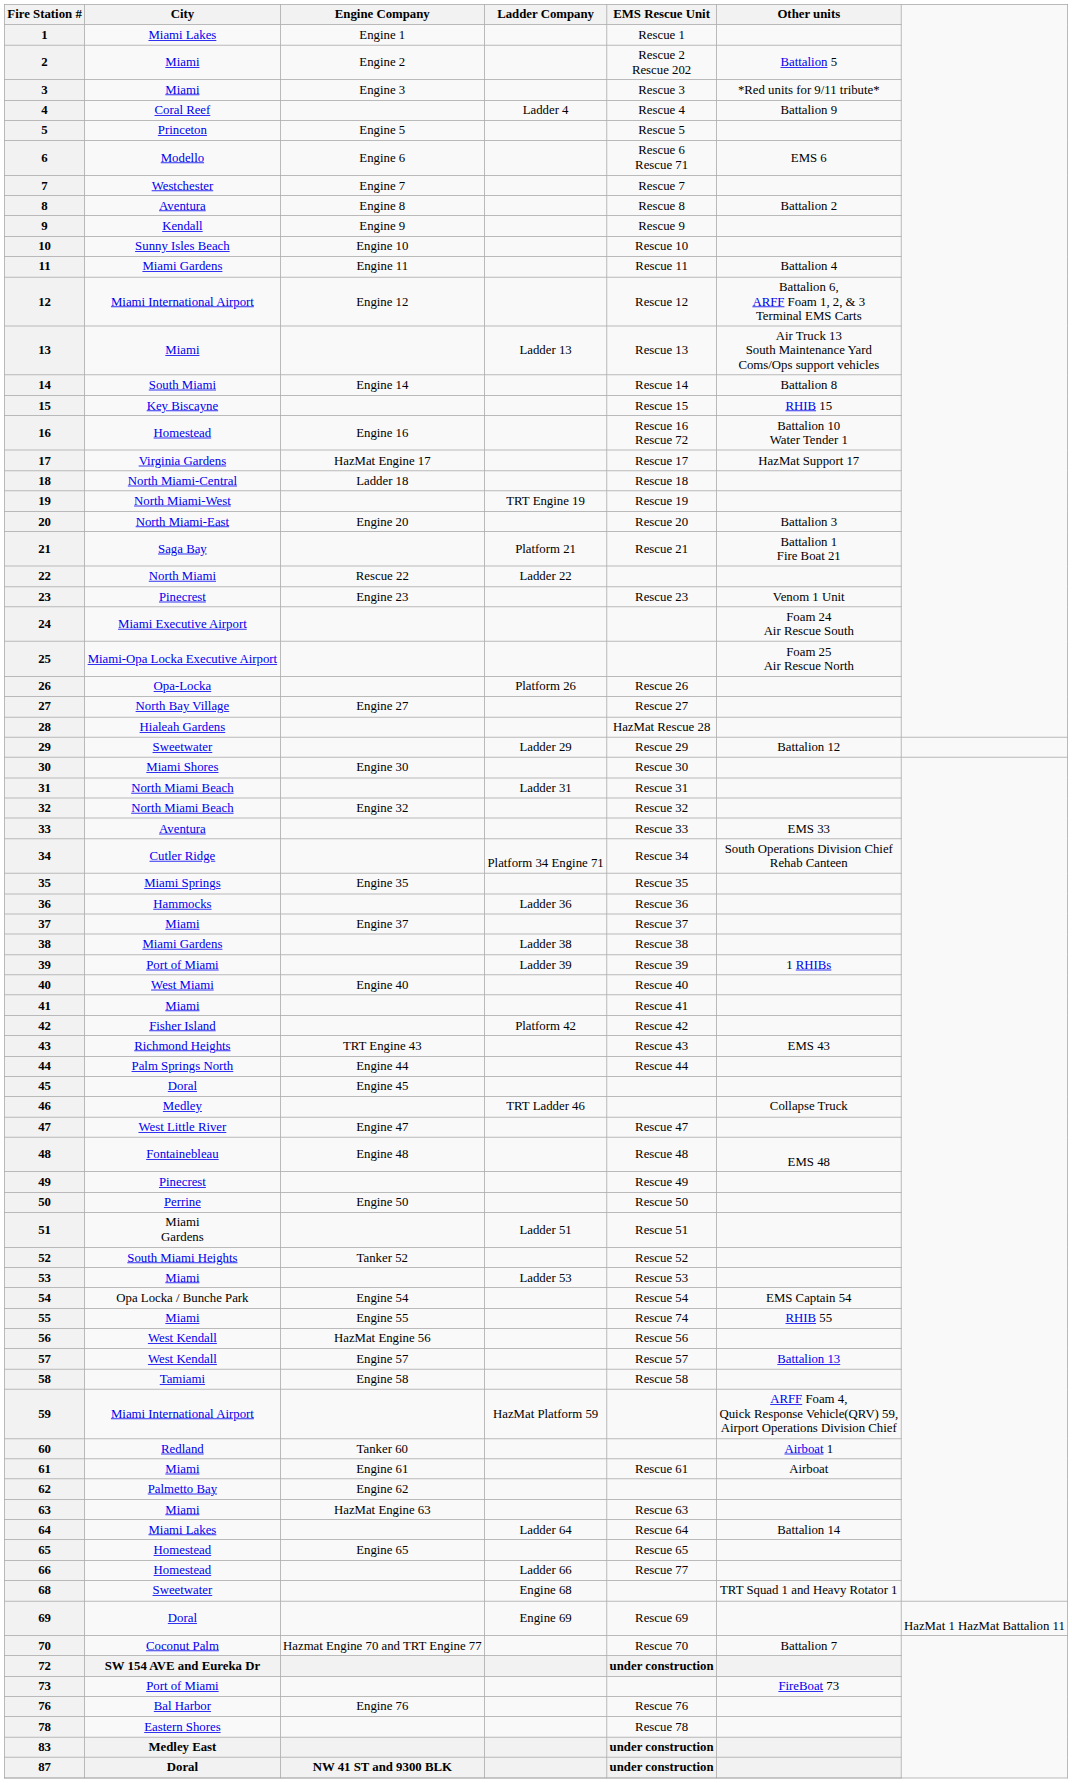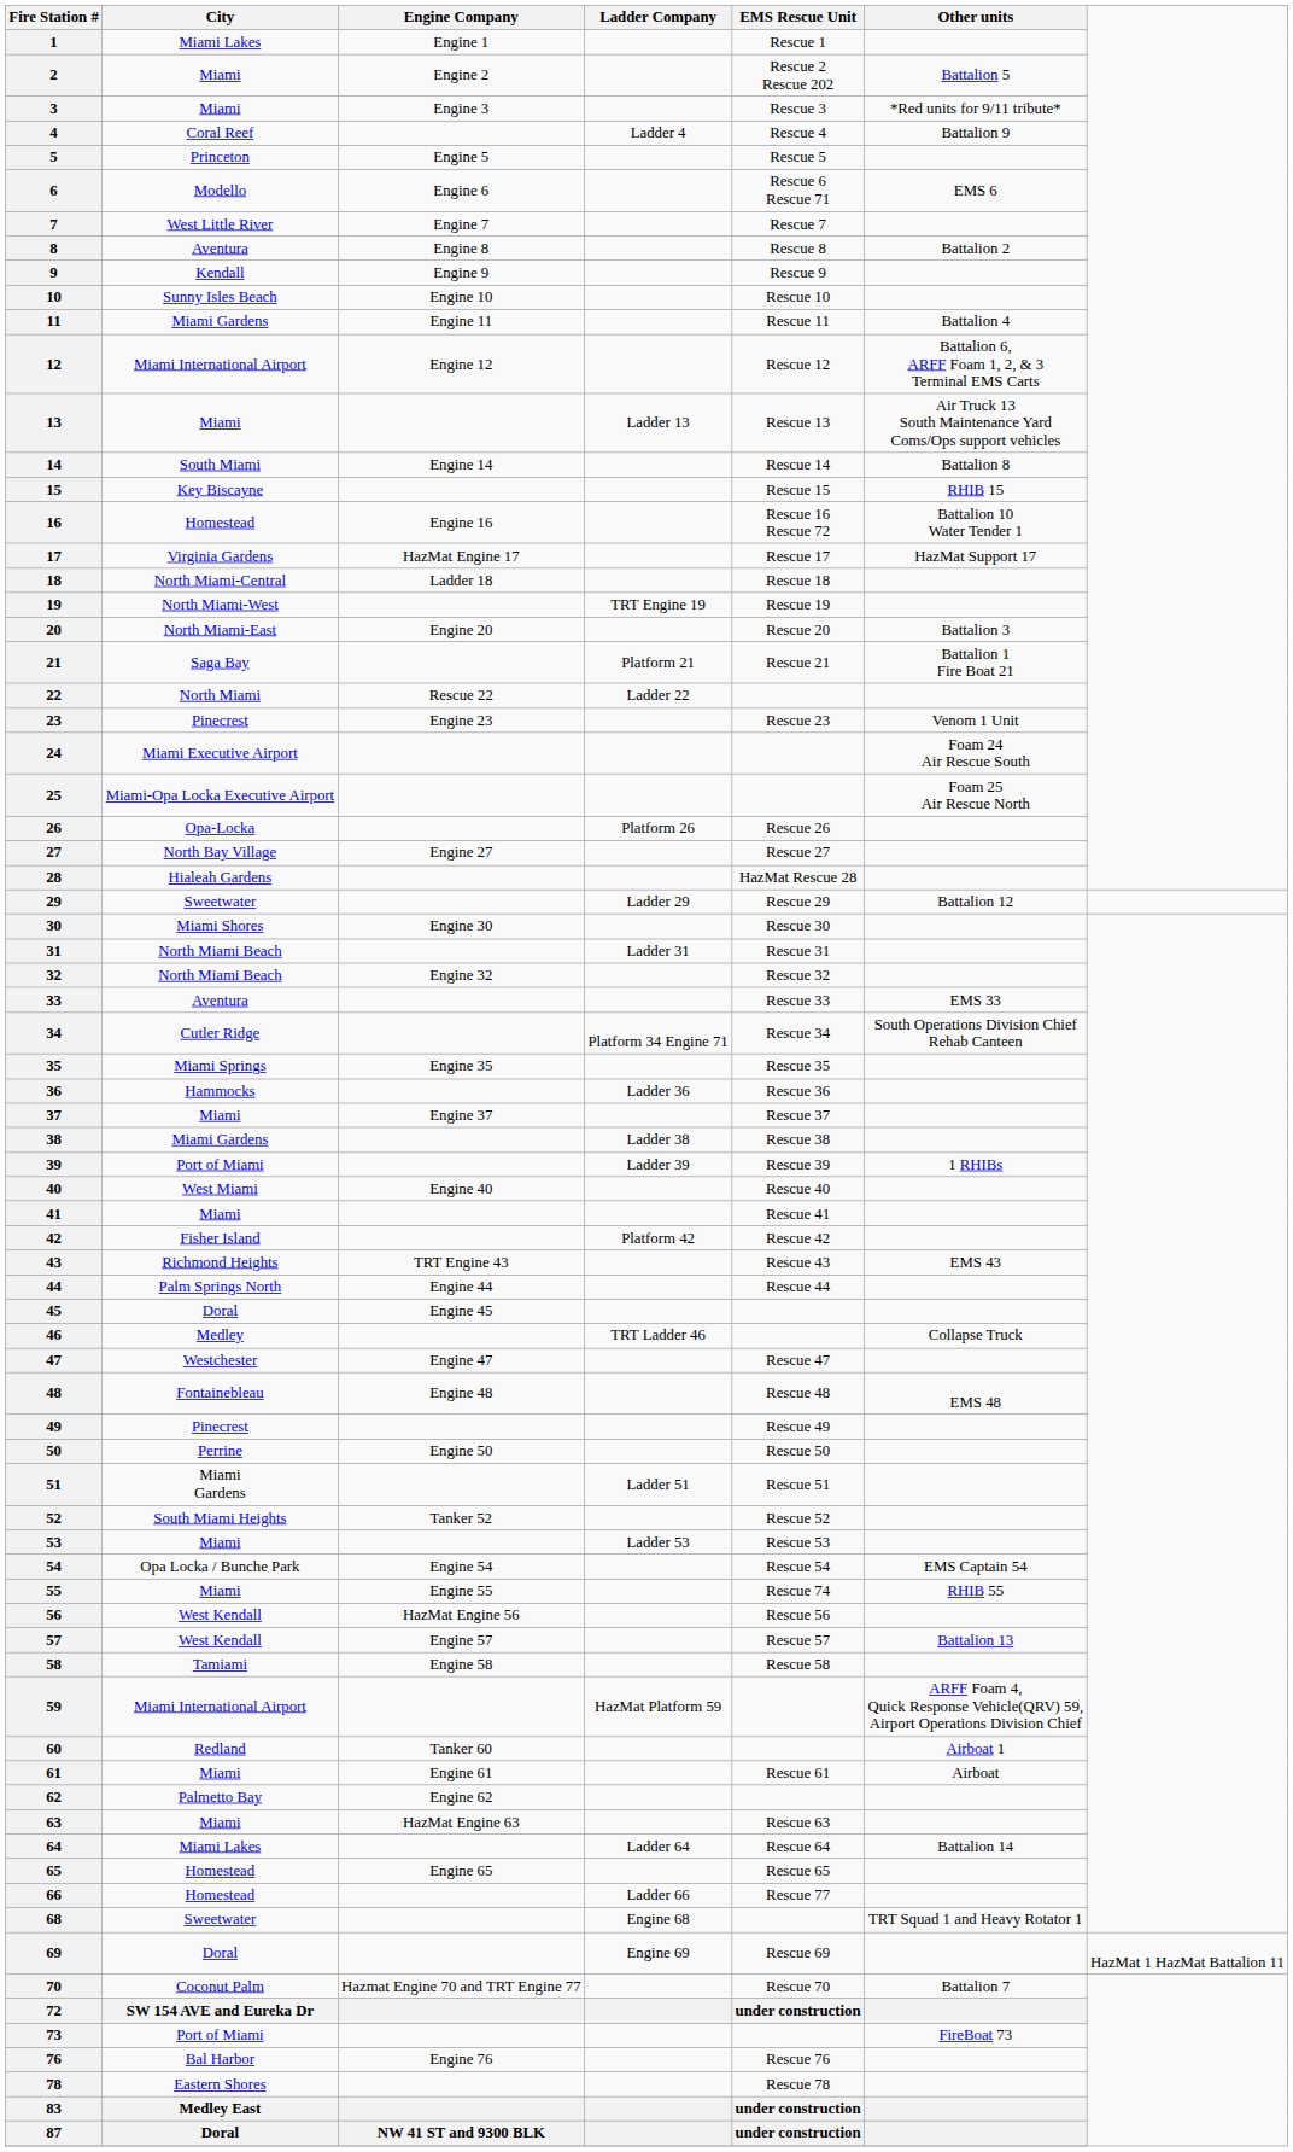7 | City: Westchester -> West Little River
47 | City: West Little River -> Westchester
